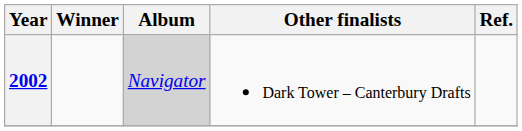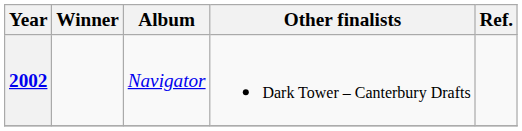2002 | Album: lightgrey background -> no background
